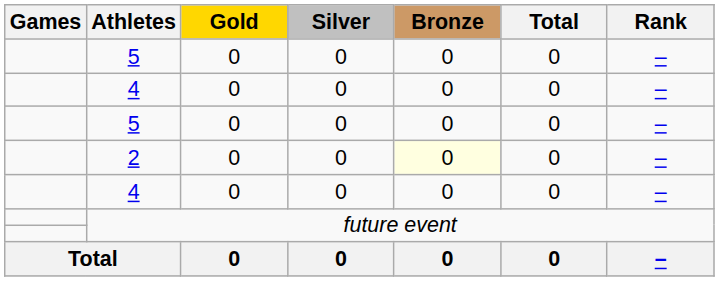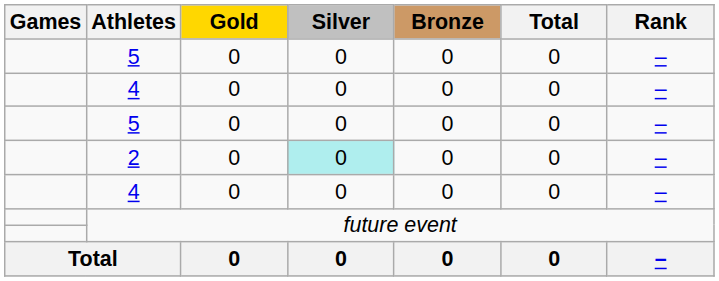2 | Silver: no background -> paleturquoise background
2 | Bronze: lightyellow background -> no background
